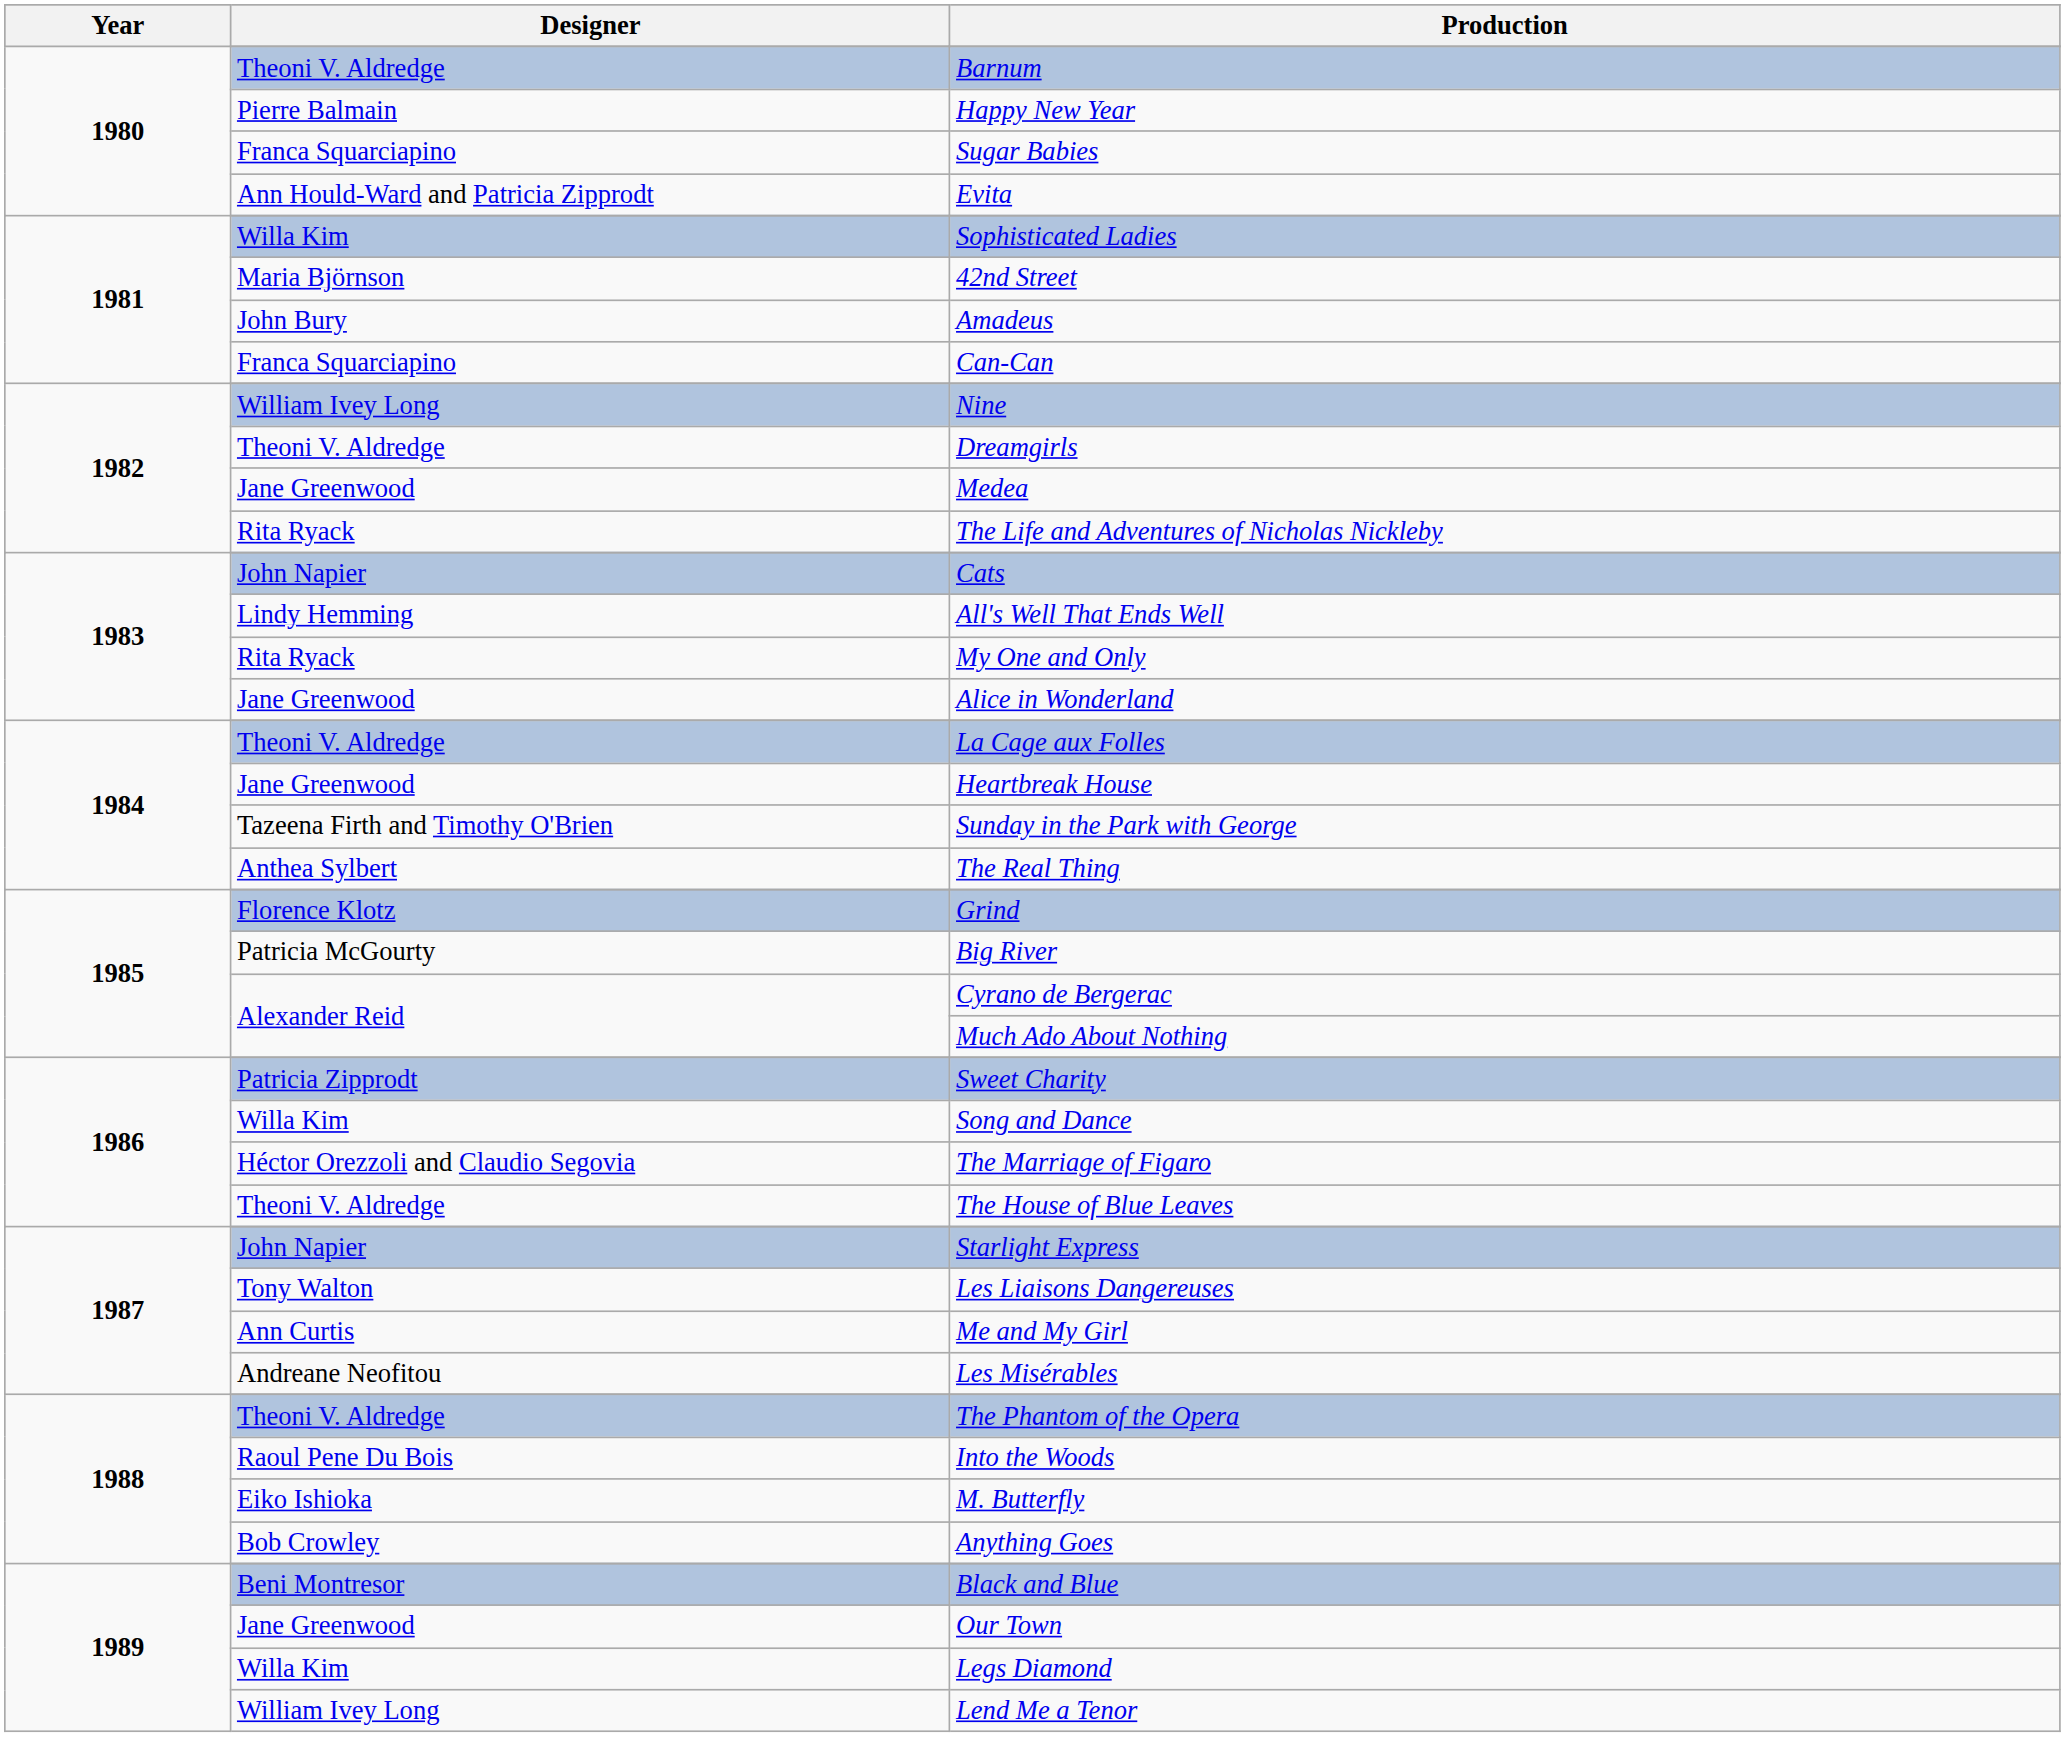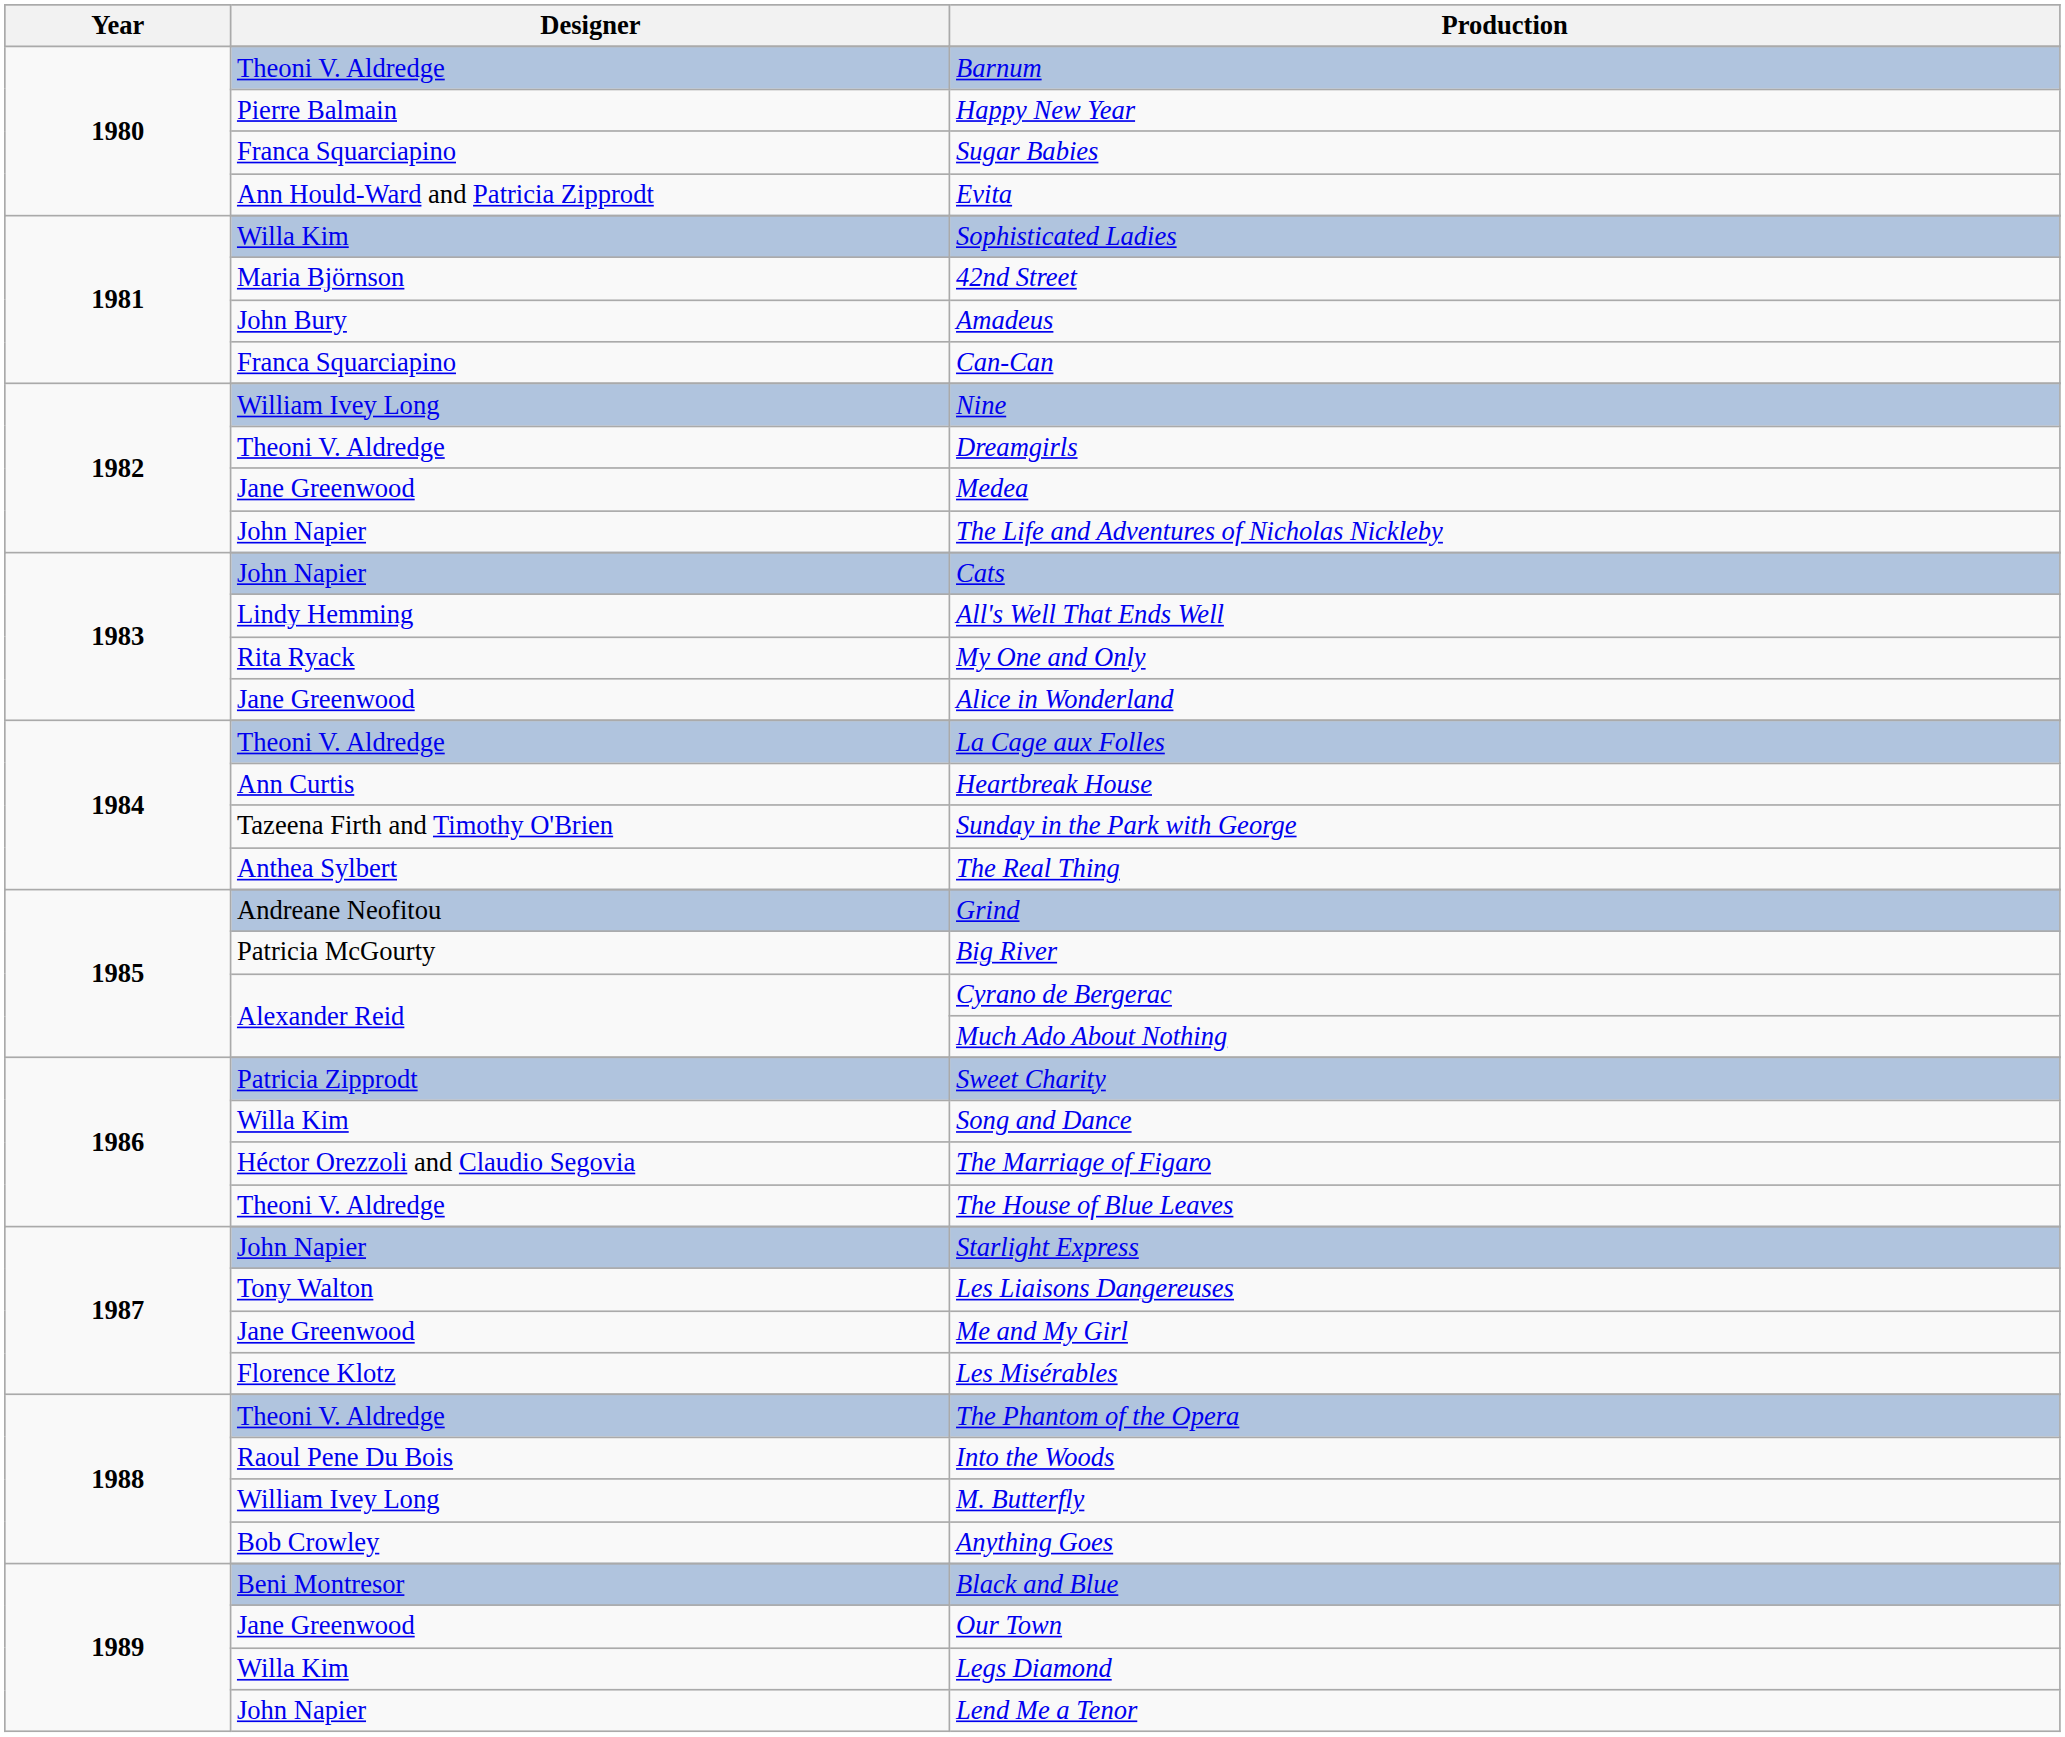The Life and Adventures of Nicholas Nickleby | Designer: Rita Ryack -> John Napier
Heartbreak House | Designer: Jane Greenwood -> Ann Curtis
Grind | Designer: Florence Klotz -> Andreane Neofitou
Me and My Girl | Designer: Ann Curtis -> Jane Greenwood
Les Misérables | Designer: Andreane Neofitou -> Florence Klotz
M. Butterfly | Designer: Eiko Ishioka -> William Ivey Long
Lend Me a Tenor | Designer: William Ivey Long -> John Napier
